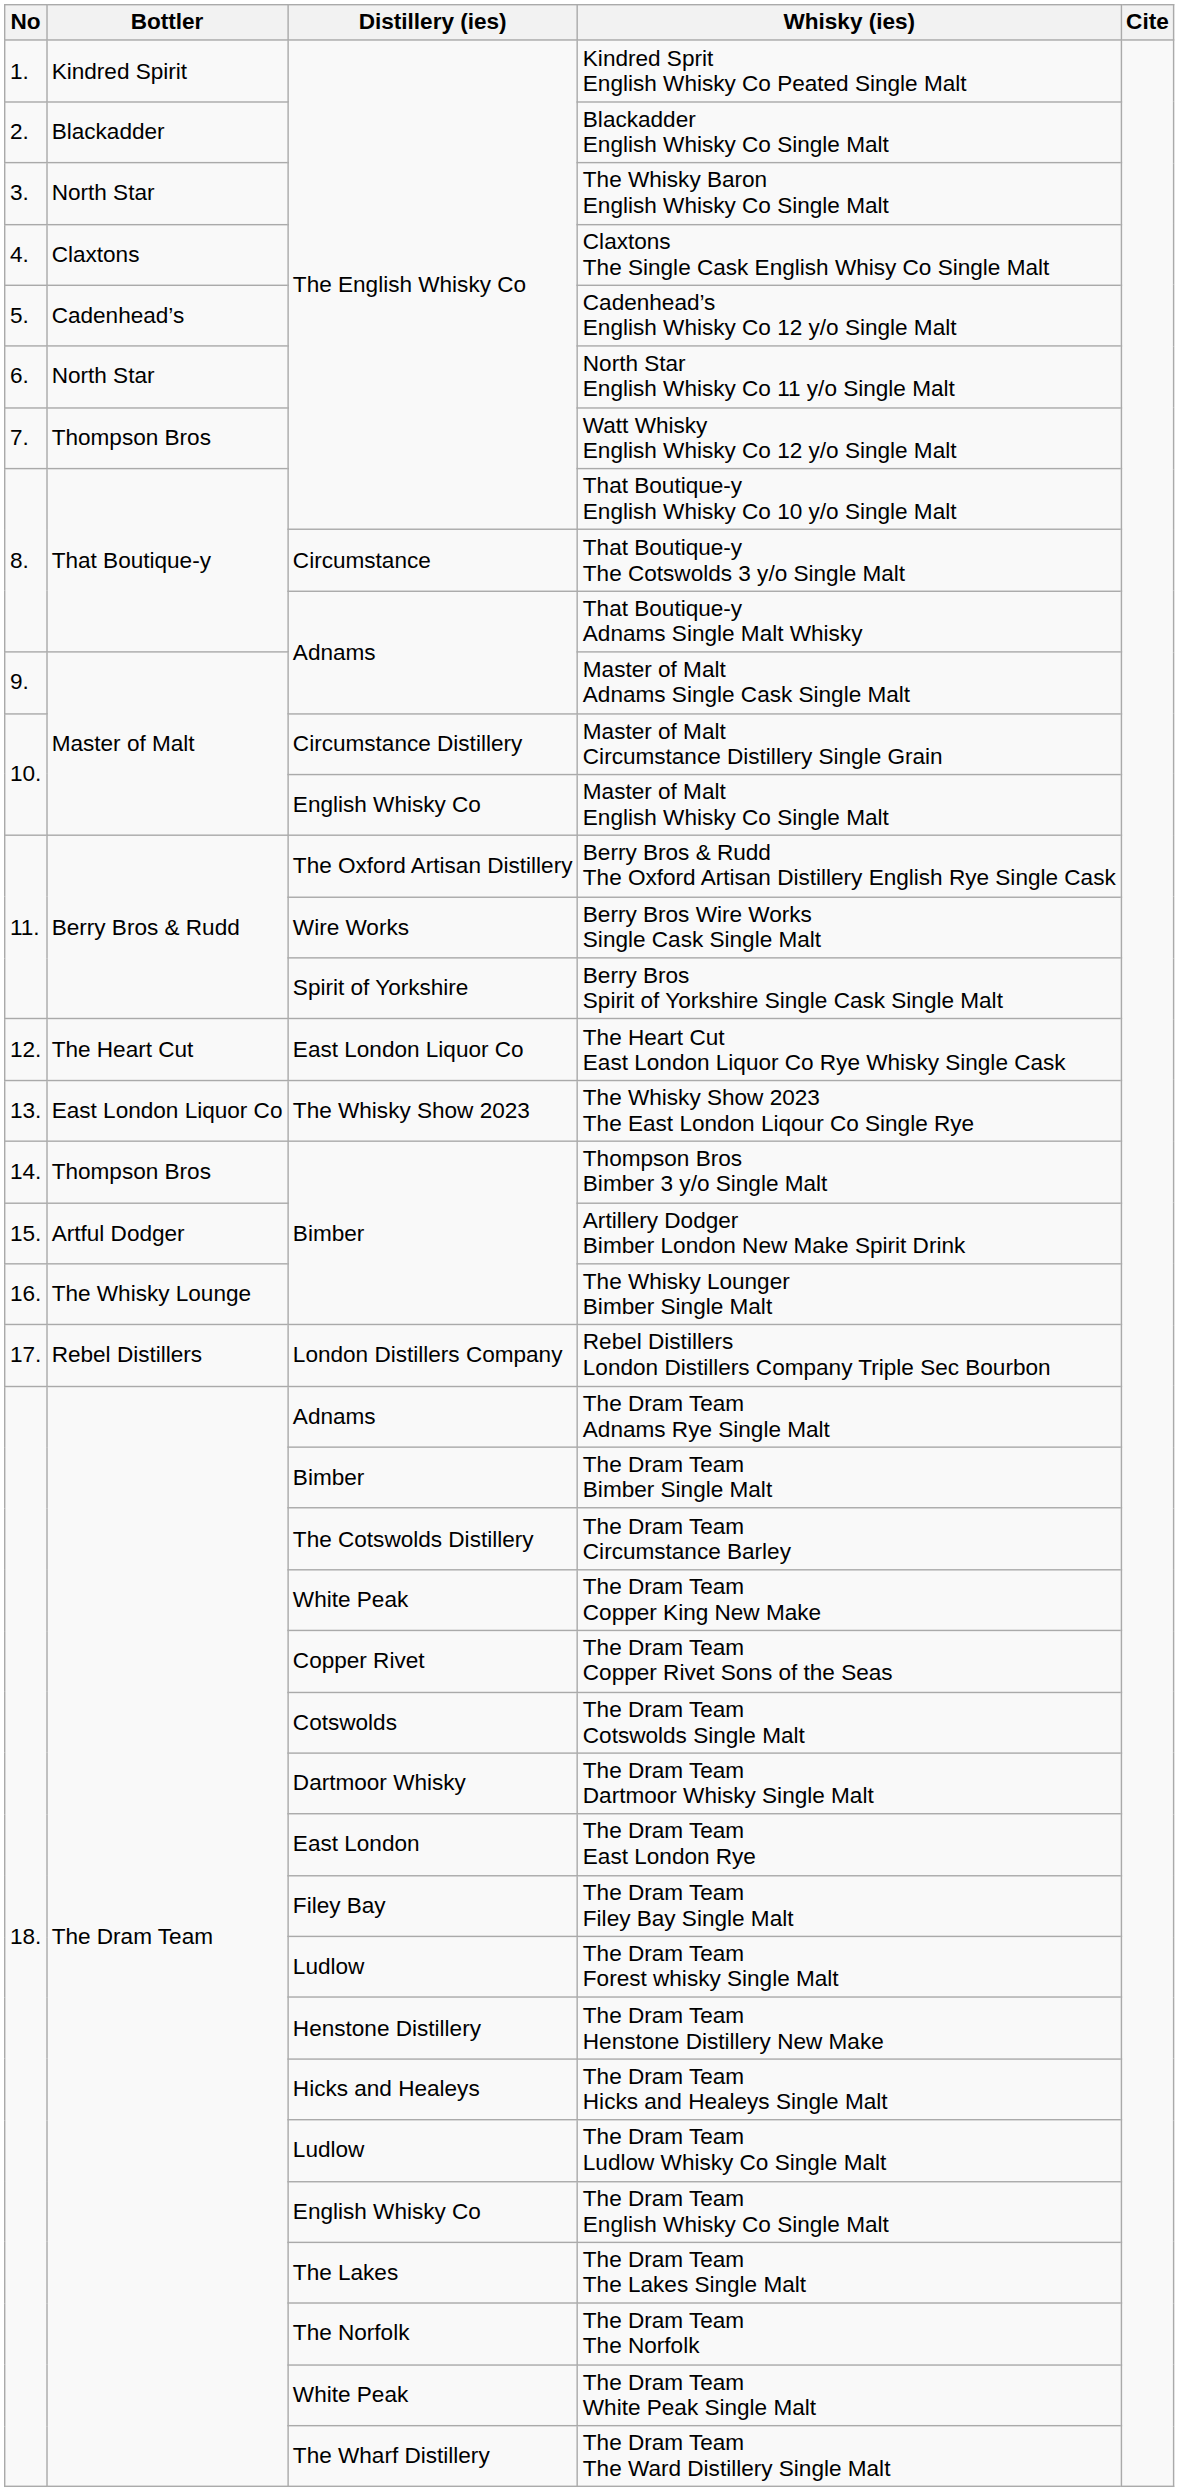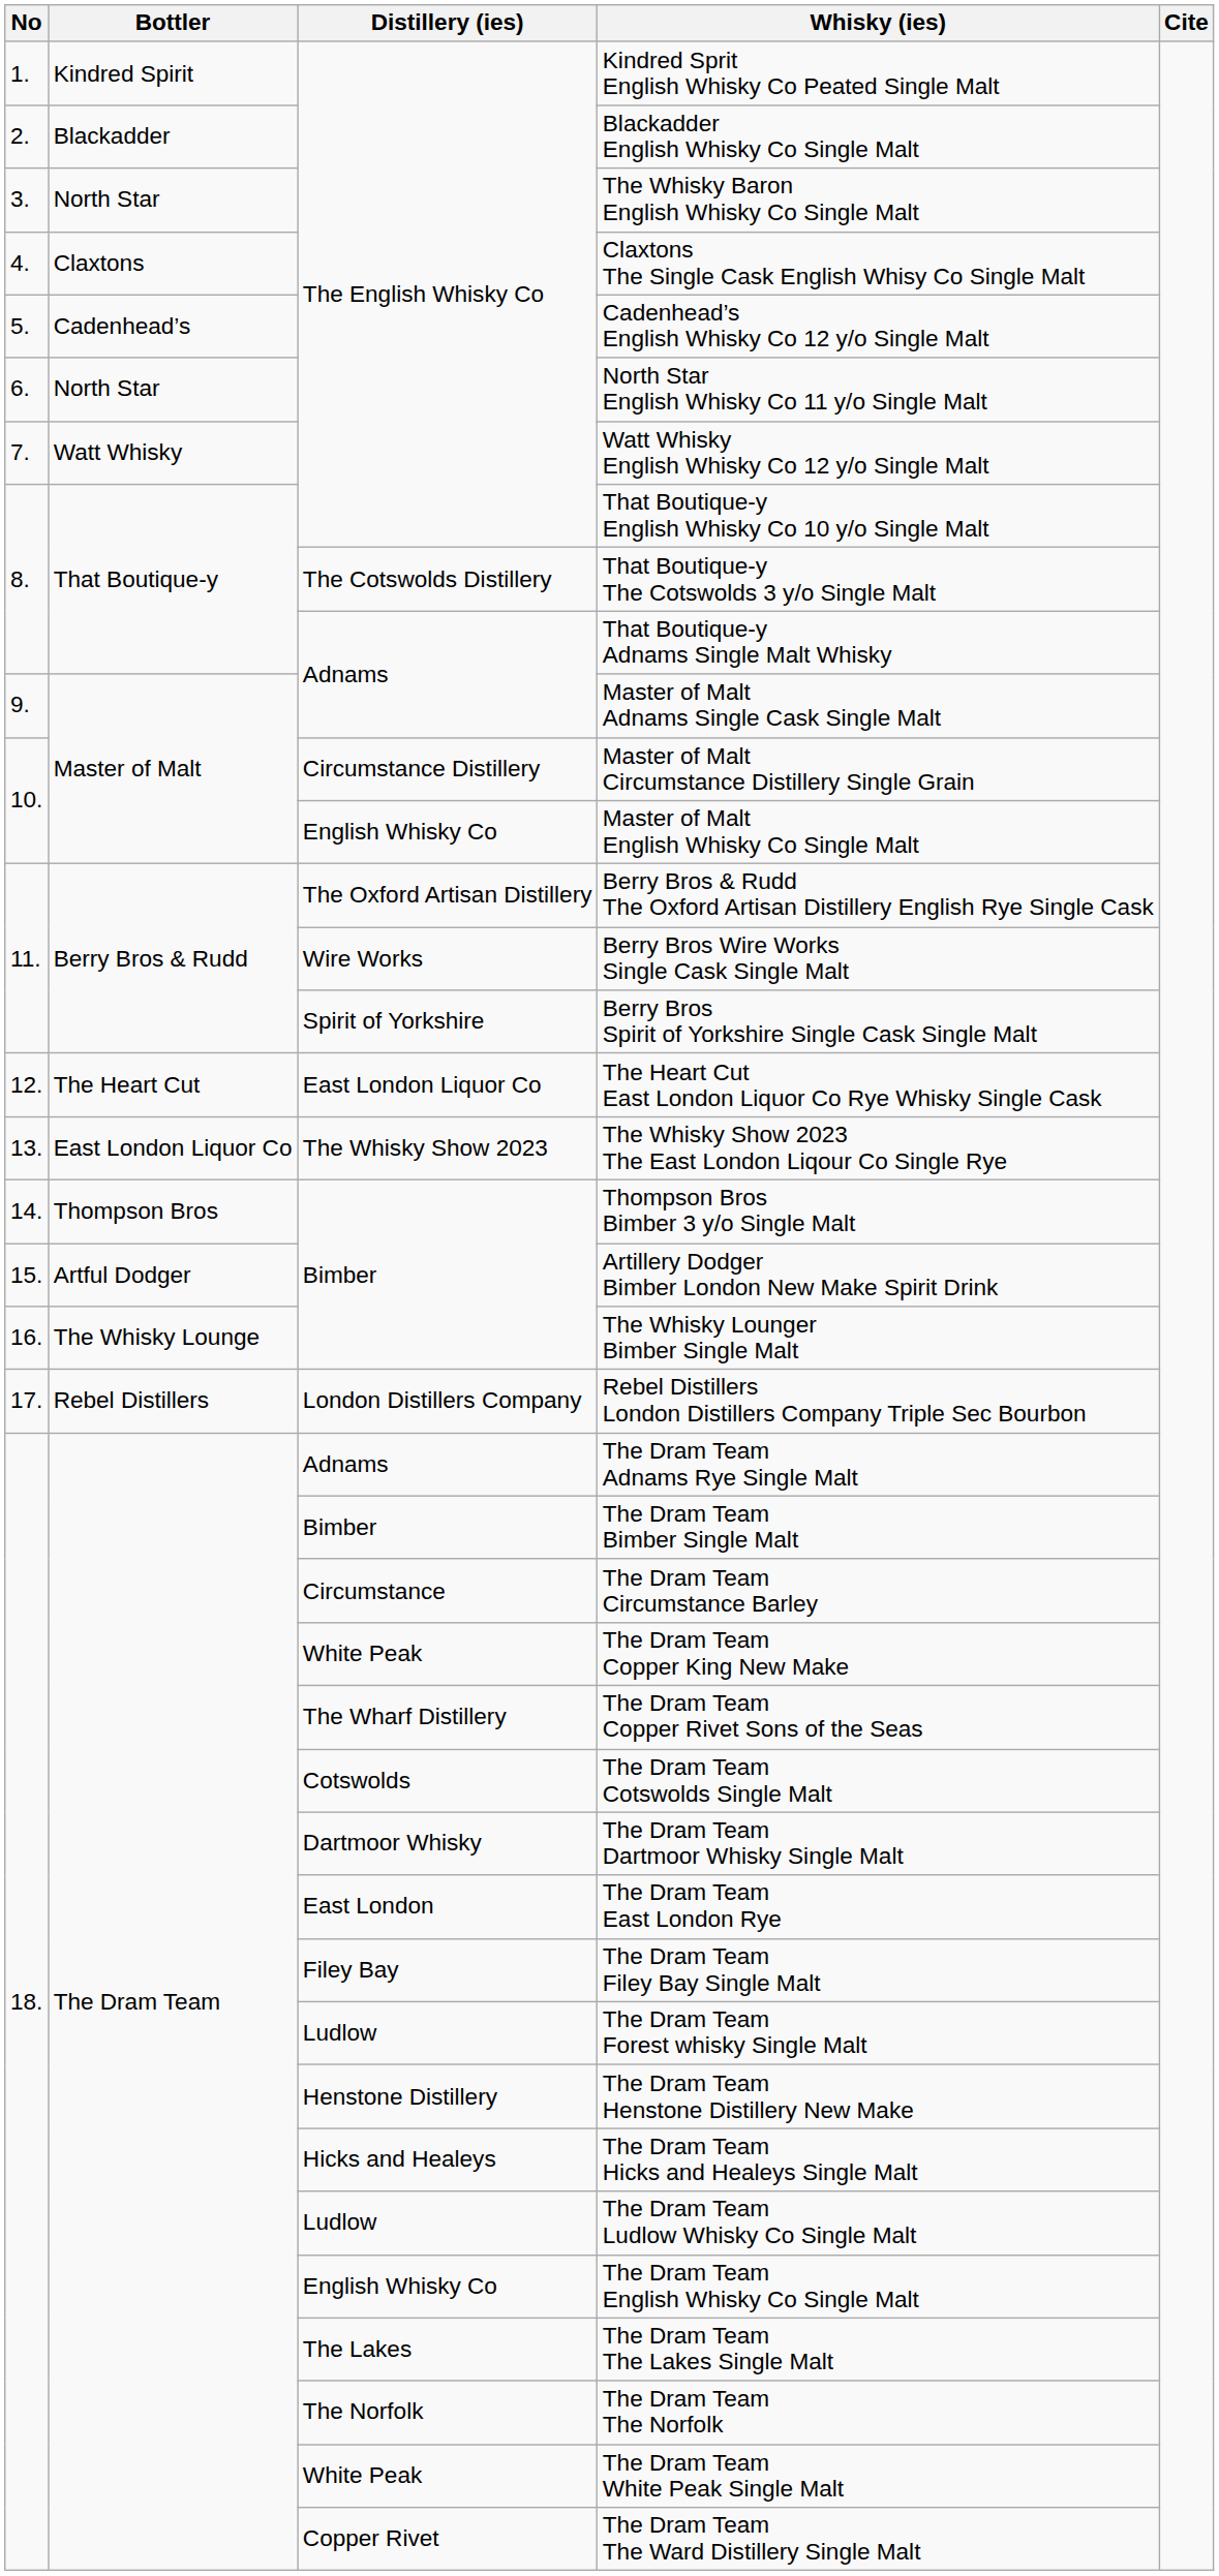Watt Whisky English Whisky Co 12 y/o Single Malt | Bottler: Thompson Bros -> Watt Whisky
That Boutique-y The Cotswolds 3 y/o Single Malt | Distillery (ies): Circumstance -> The Cotswolds Distillery
The Dram Team Circumstance Barley | Distillery (ies): The Cotswolds Distillery -> Circumstance
The Dram Team Copper Rivet Sons of the Seas | Distillery (ies): Copper Rivet -> The Wharf Distillery
The Dram Team The Ward Distillery Single Malt | Distillery (ies): The Wharf Distillery -> Copper Rivet
